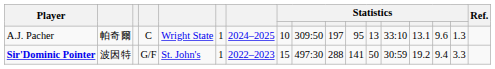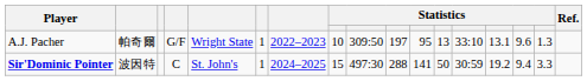A.J. Pacher | column 4: C -> G/F
A.J. Pacher | column 7: 2024–2025 -> 2022–2023
Sir'Dominic Pointer | column 4: G/F -> C
Sir'Dominic Pointer | column 7: 2022–2023 -> 2024–2025
